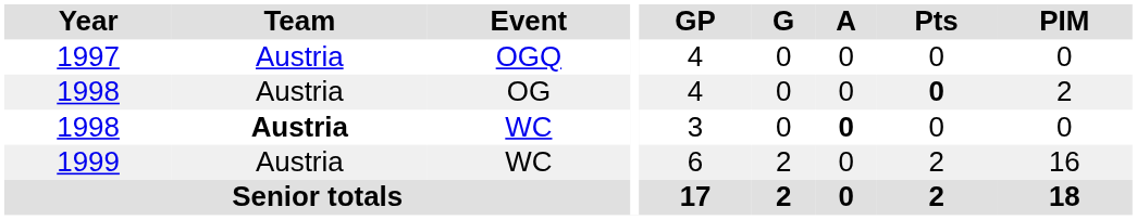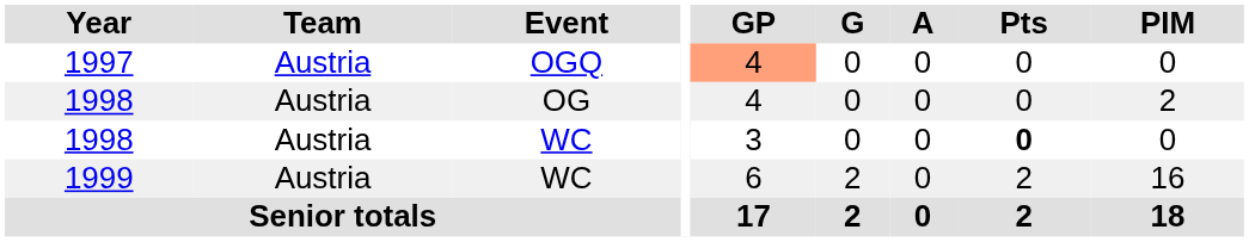1997 | GP: no background -> lightsalmon background
1998 / OG | Pts: bold -> normal
1998 / WC | Team: bold -> normal
1998 / WC | A: bold -> normal
1998 / WC | Pts: normal -> bold
